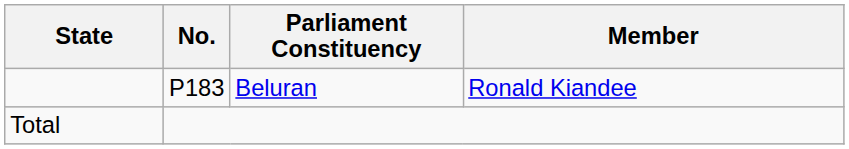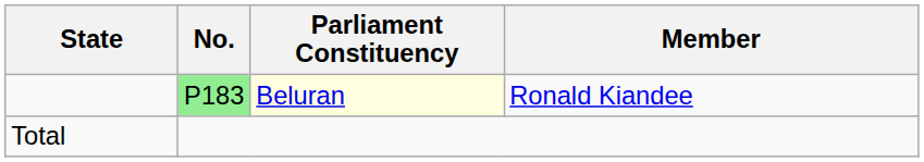row 2 | No.: no background -> lightgreen background
row 2 | Parliament Constituency: no background -> lightyellow background
